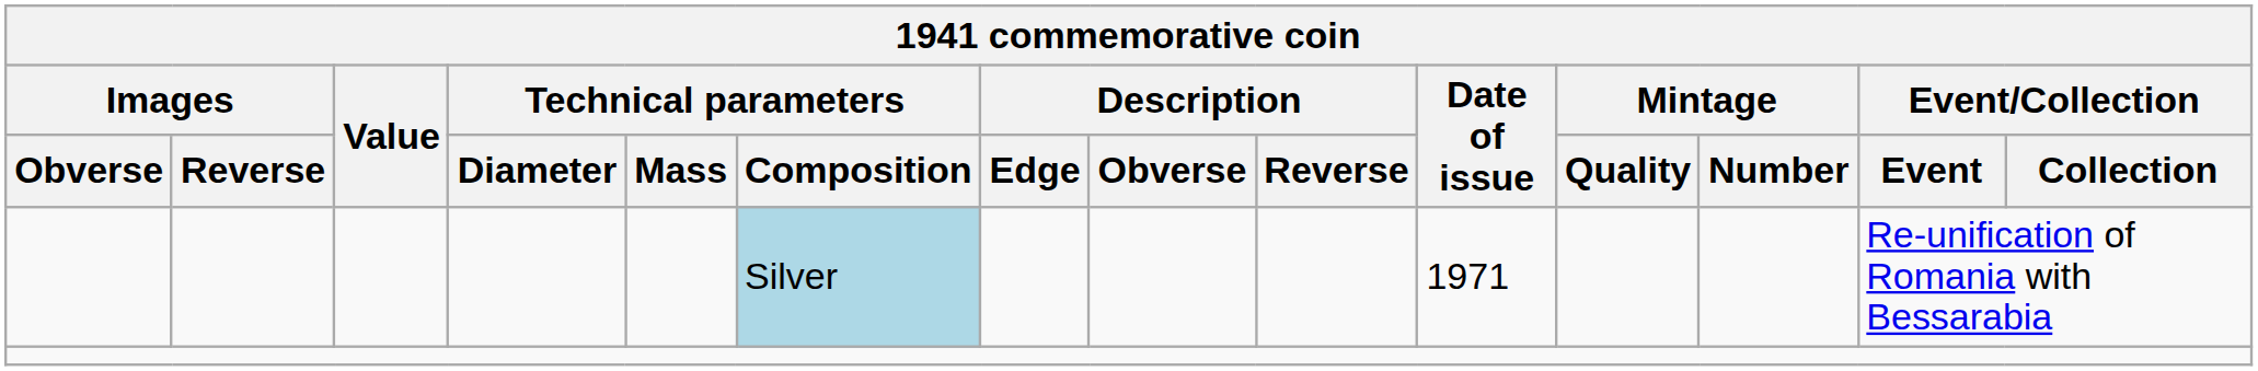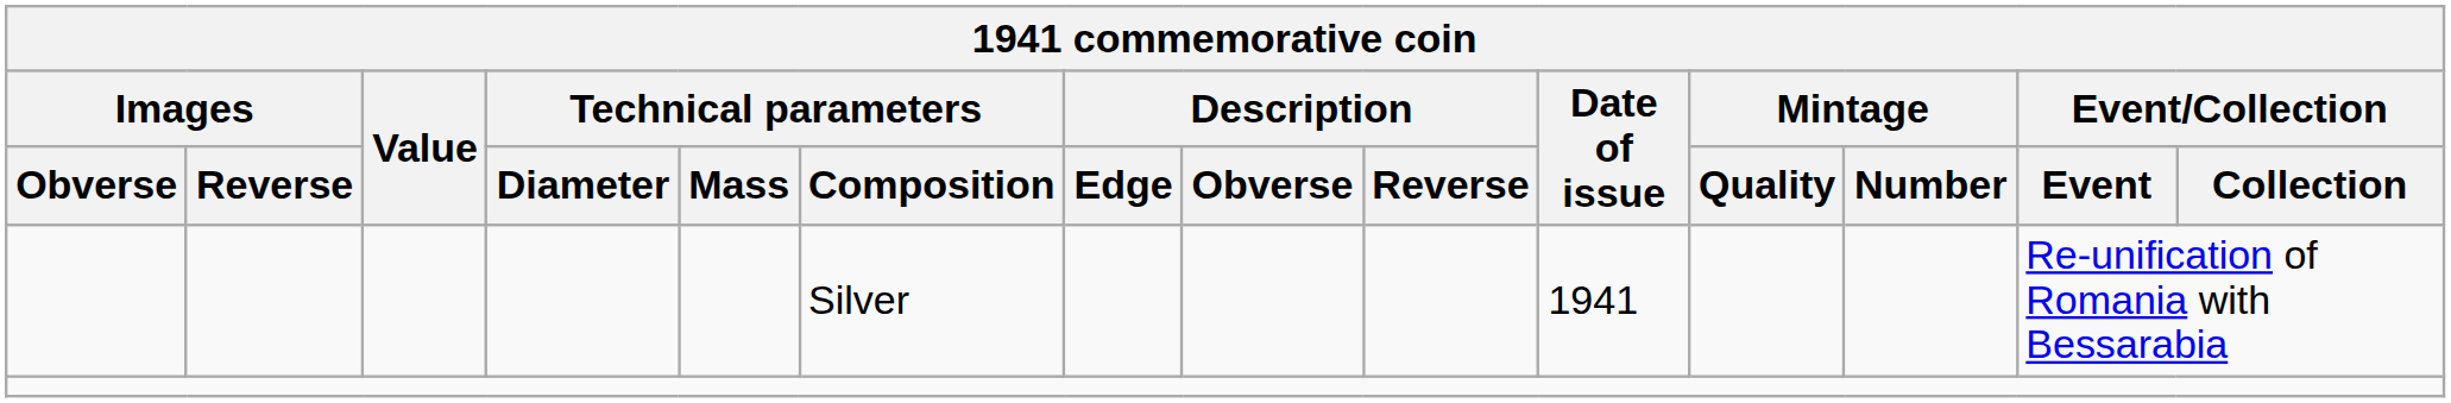row 4 | Technical parameters / Composition: lightblue background -> no background
row 4 | Date of issue: 1971 -> 1941
